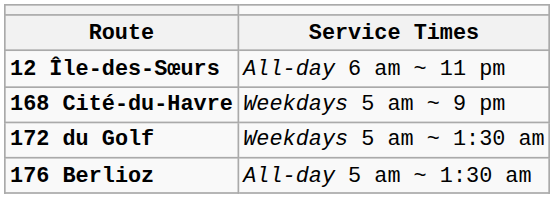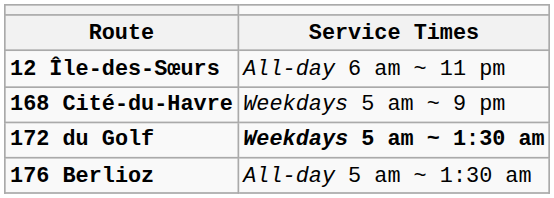172 du Golf | Service Times: normal -> bold
